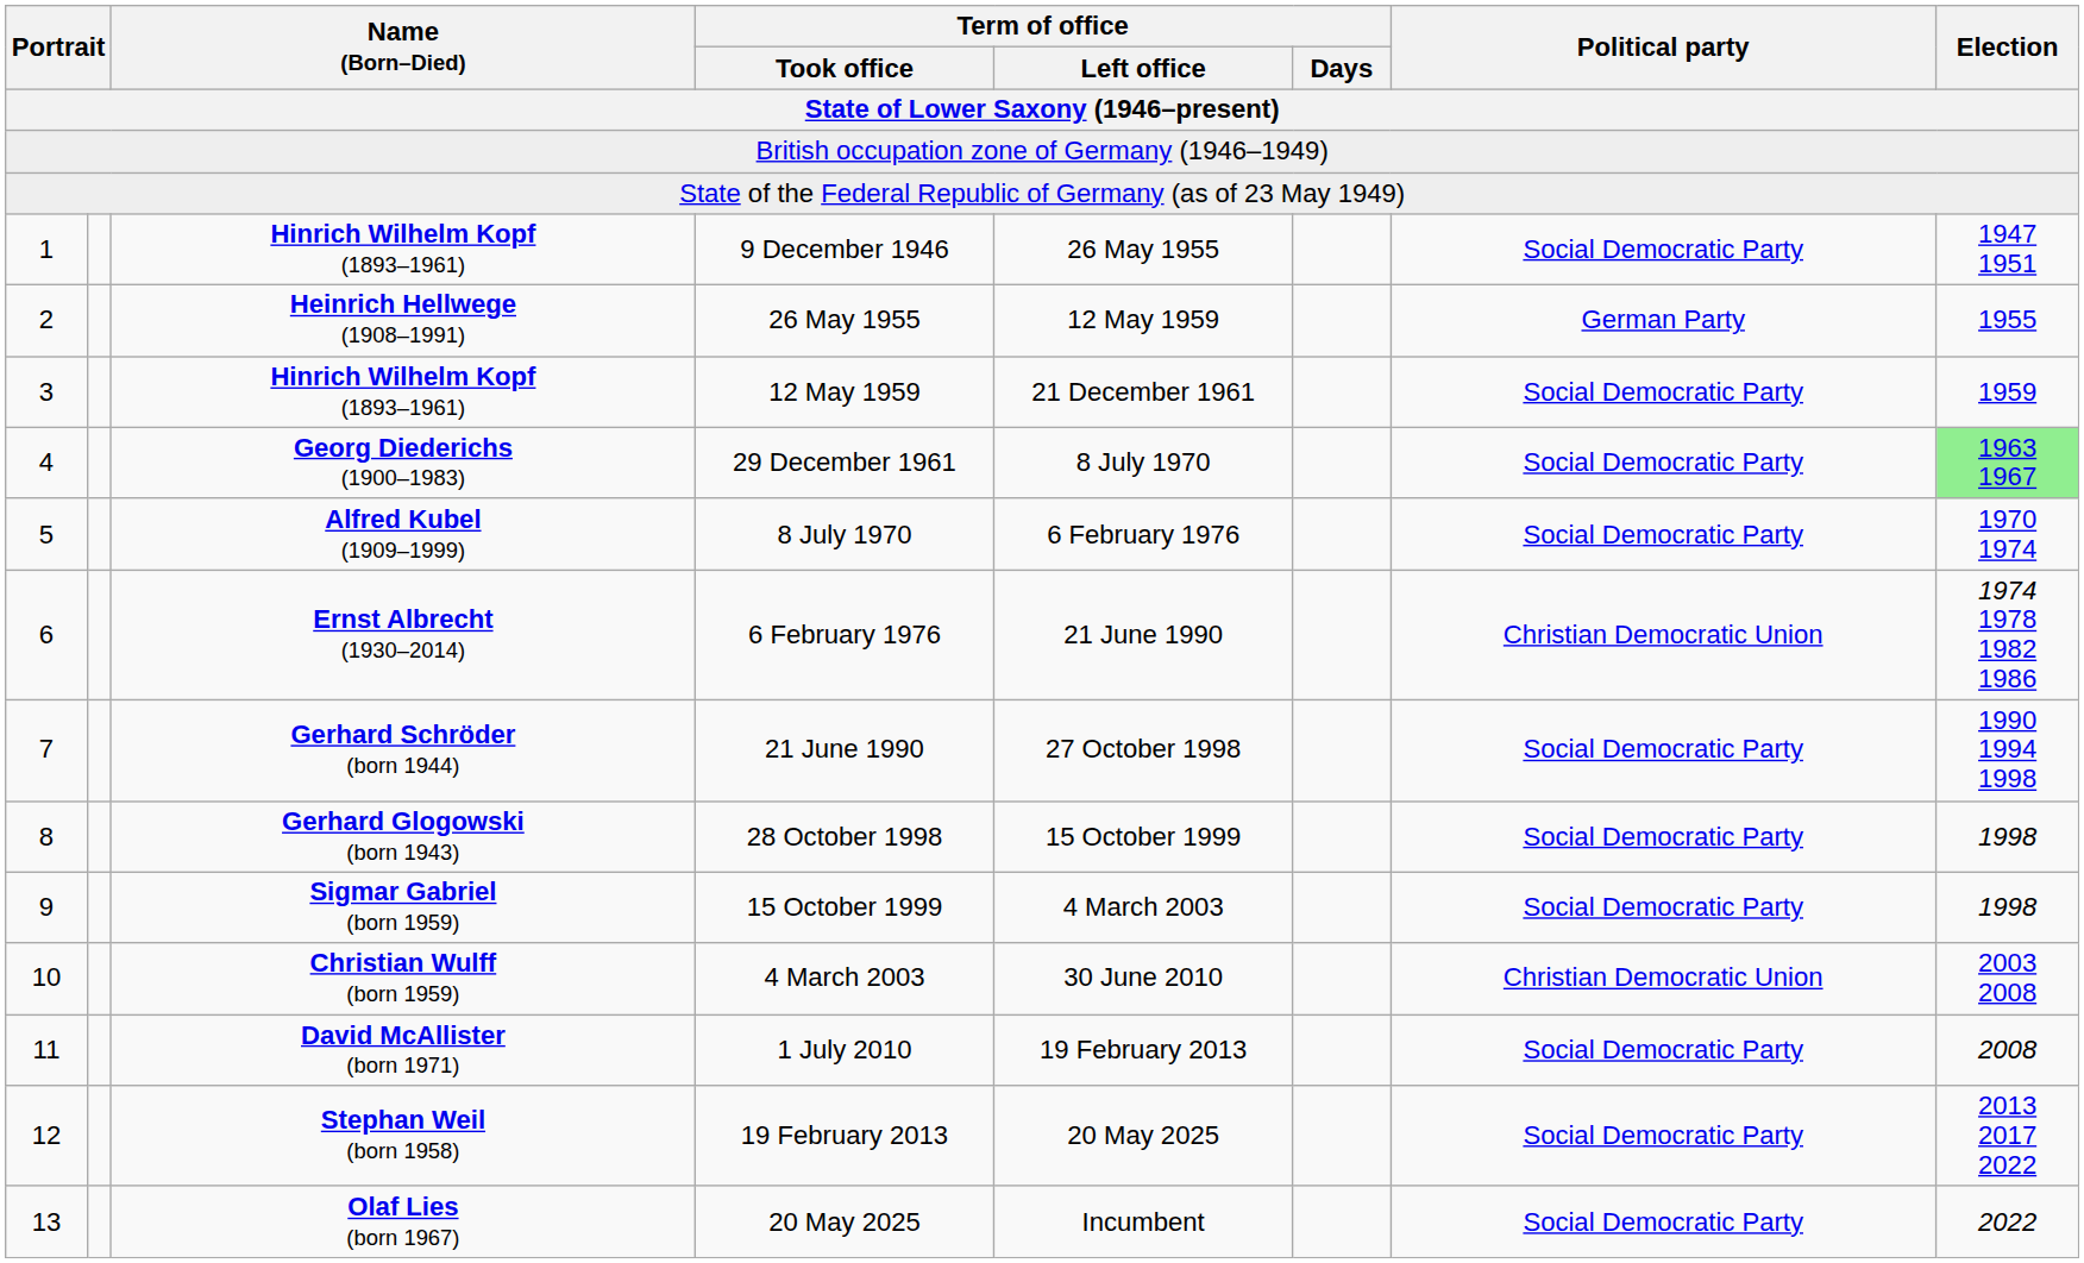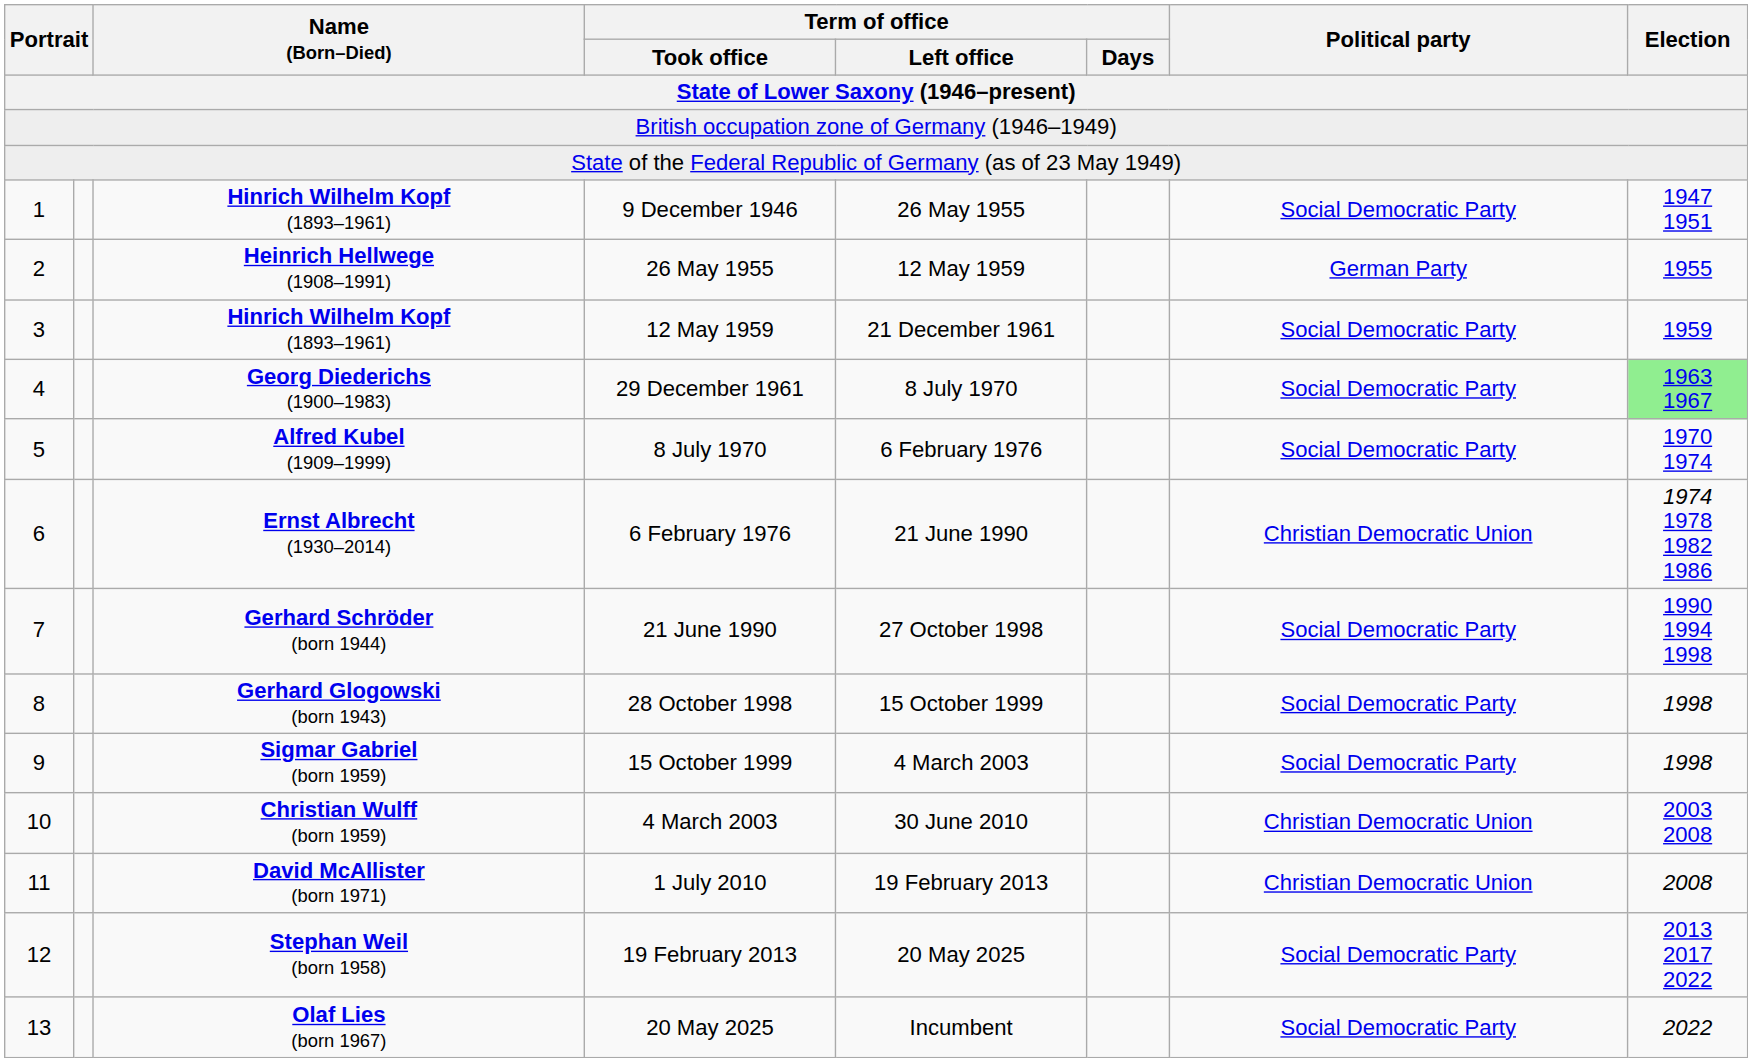1 July 2010 | Political party: Social Democratic Party -> Christian Democratic Union
